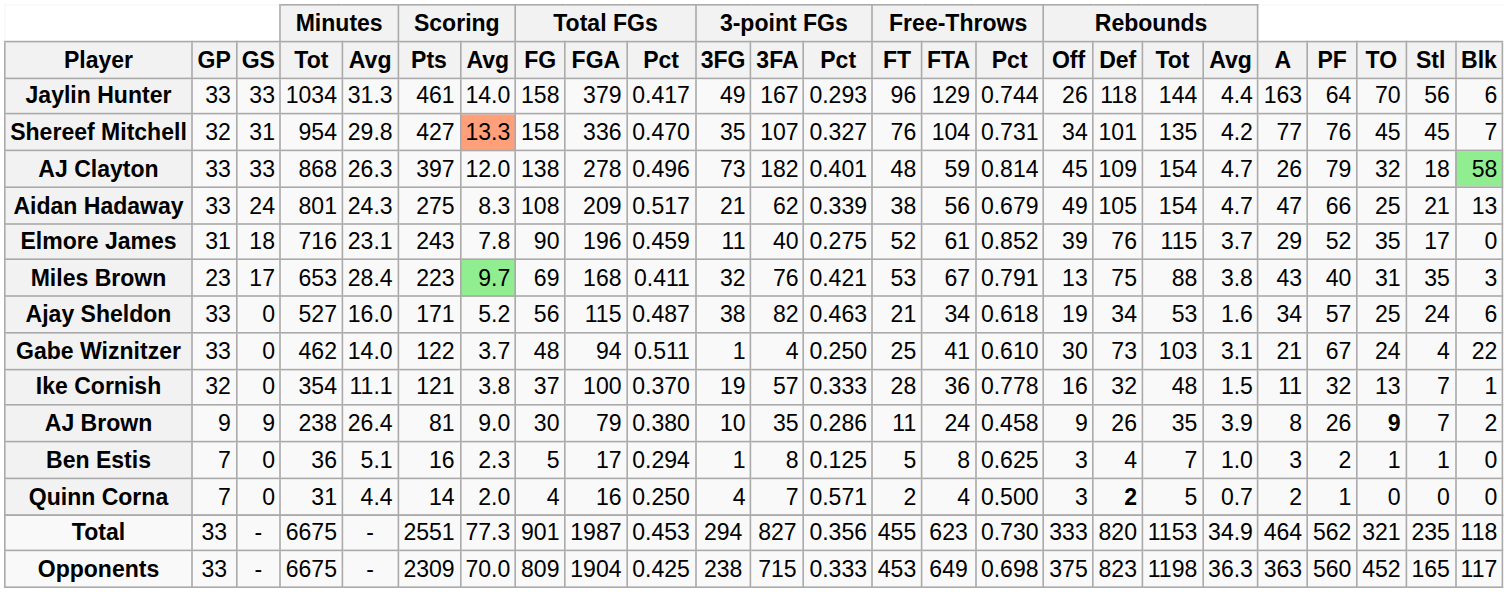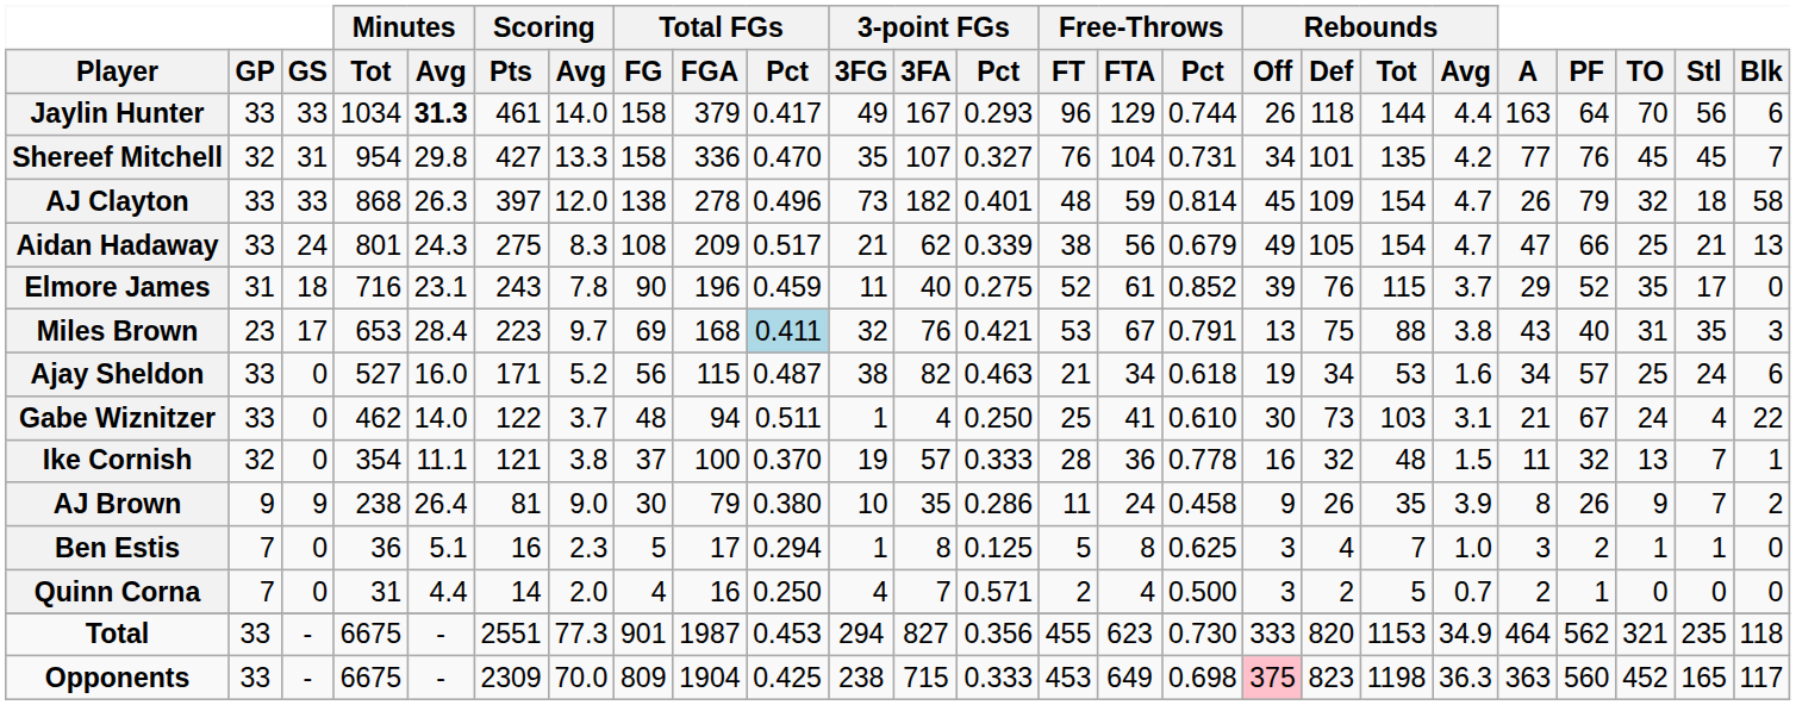Jaylin Hunter | Minutes / Avg: normal -> bold
Shereef Mitchell | Scoring / Avg: lightsalmon background -> no background
AJ Clayton | Blk: lightgreen background -> no background
Miles Brown | Scoring / Avg: lightgreen background -> no background
Miles Brown | Total FGs / Pct: no background -> lightblue background
AJ Brown | TO: bold -> normal
Quinn Corna | Rebounds / Def: bold -> normal
Opponents | Rebounds / Off: no background -> pink background
